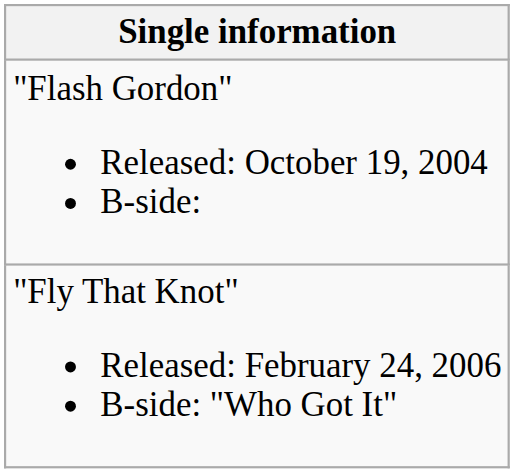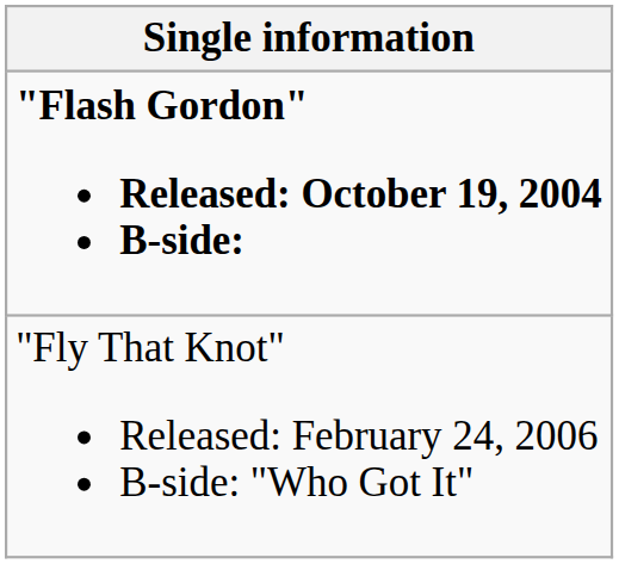row 2 | column 1: normal -> bold
